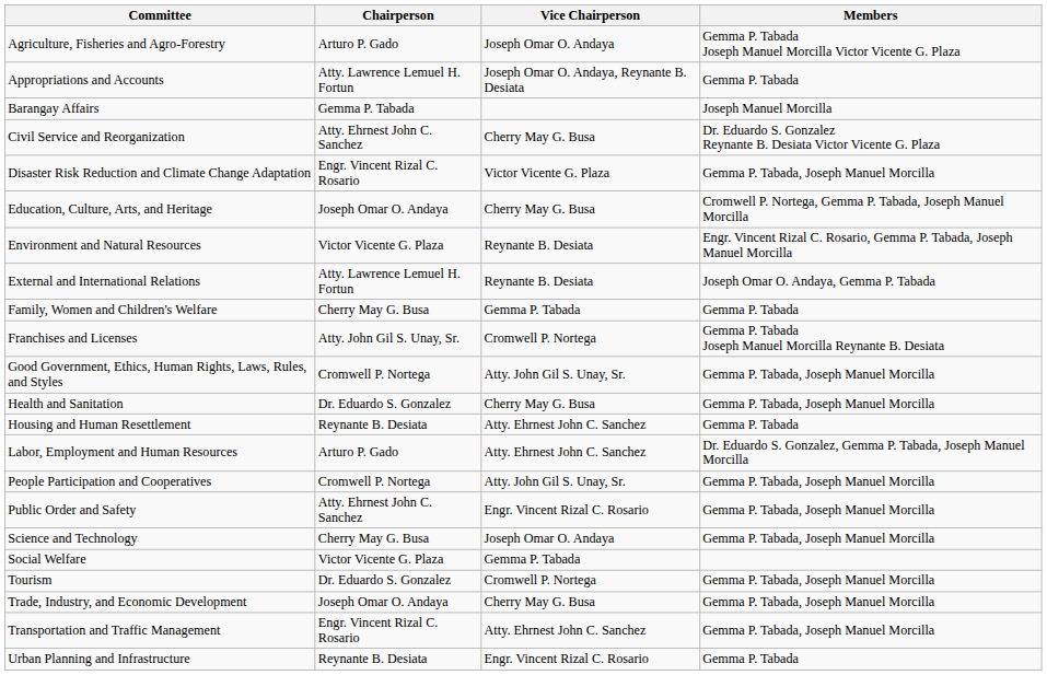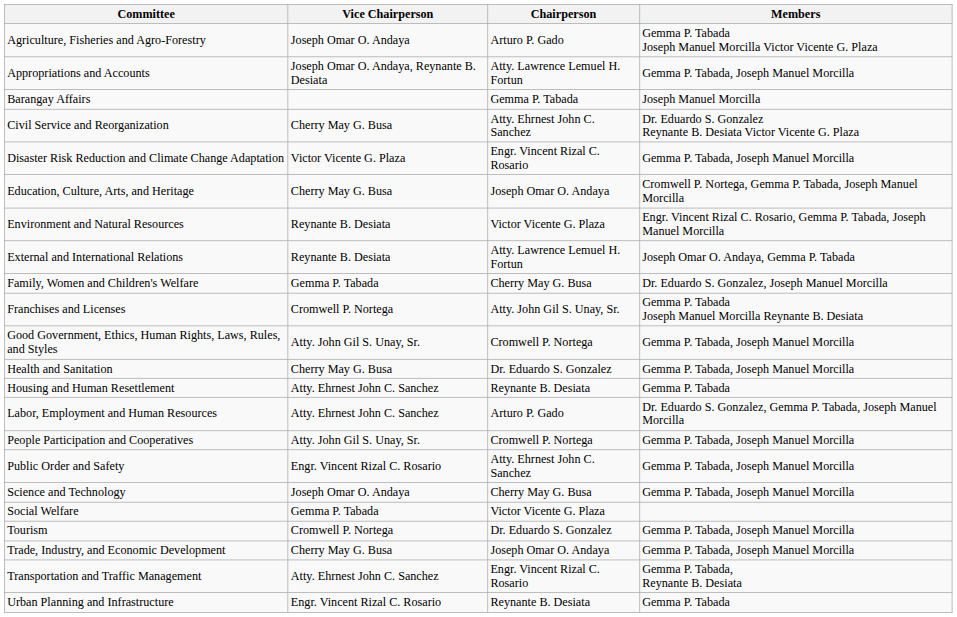columns swapped: Chairperson <-> Vice Chairperson
Appropriations and Accounts | Members: Gemma P. Tabada -> Gemma P. Tabada, Joseph Manuel Morcilla
Family, Women and Children's Welfare | Members: Gemma P. Tabada -> Dr. Eduardo S. Gonzalez, Joseph Manuel Morcilla
Transportation and Traffic Management | Members: Gemma P. Tabada, Joseph Manuel Morcilla -> Gemma P. Tabada, Reynante B. Desiata
